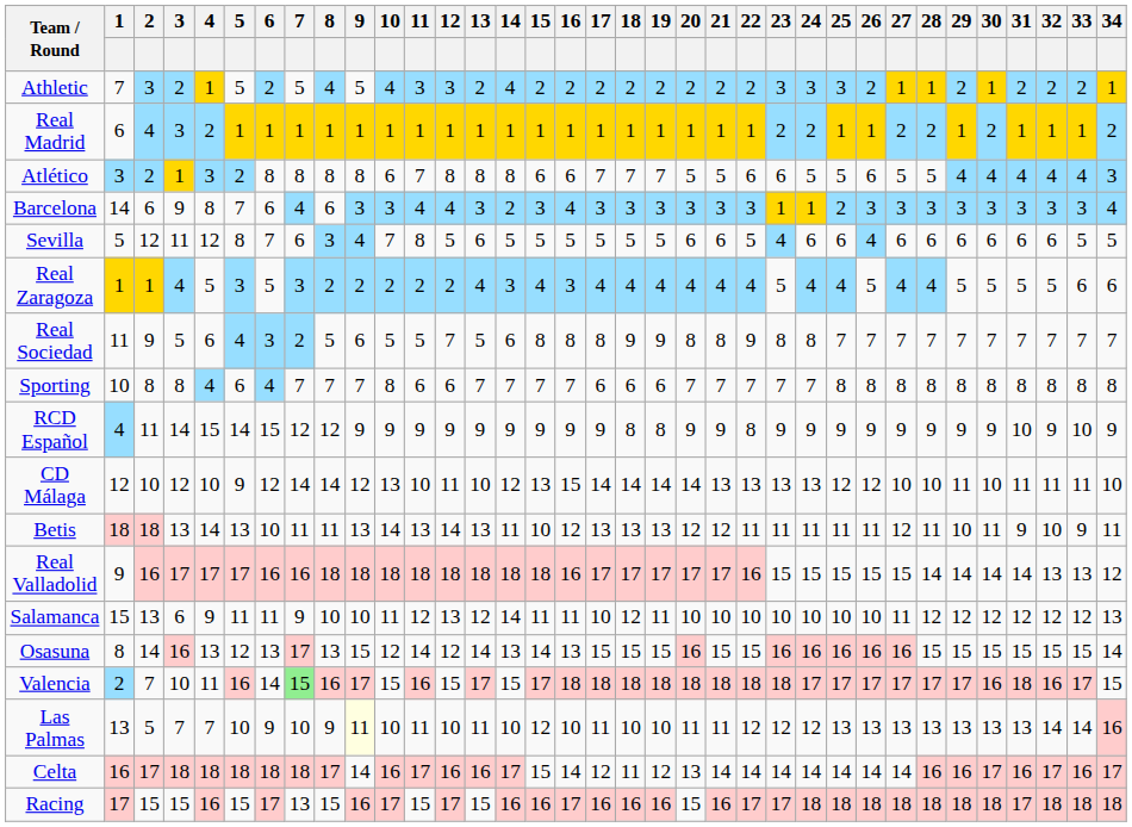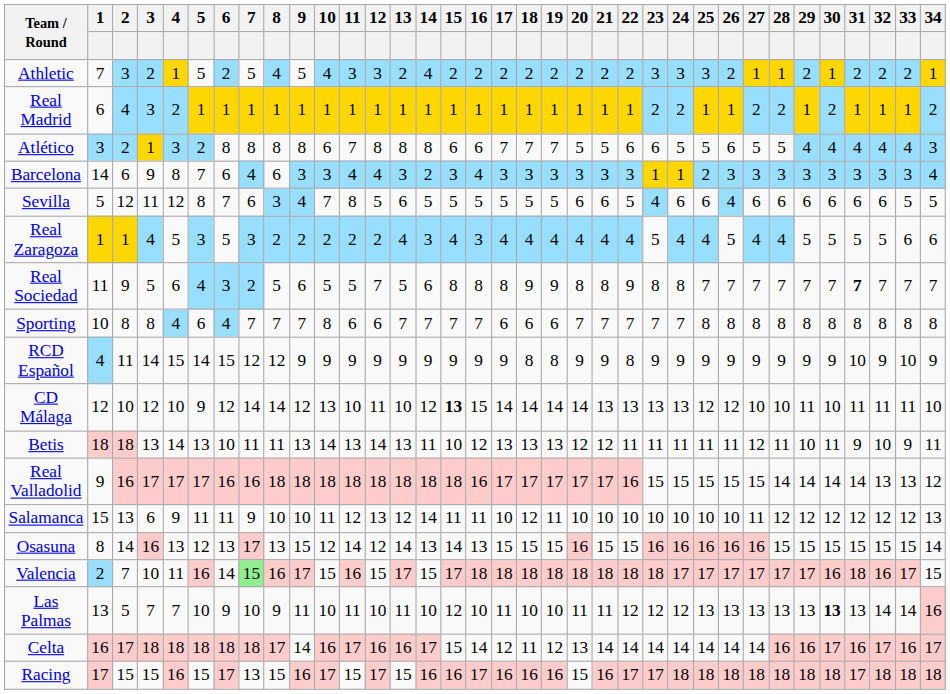Real Sociedad | 31: normal -> bold
CD Málaga | 15: normal -> bold
Las Palmas | 9: lightyellow background -> no background
Las Palmas | 30: normal -> bold
